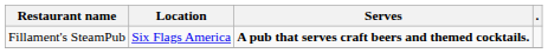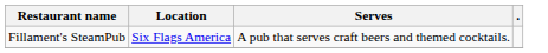Fillament's SteamPub | Serves: bold -> normal
